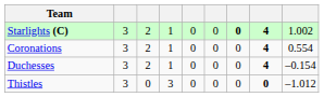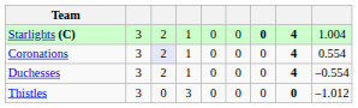Starlights (C) | column 9: 1.002 -> 1.004
Coronations | column 3: no background -> lavender background
Duchesses | column 9: –0.154 -> –0.554
